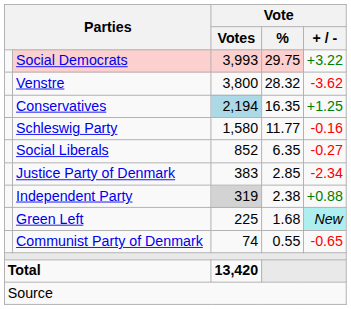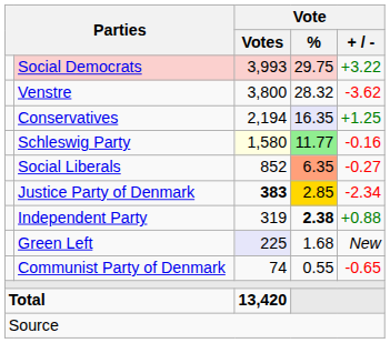Conservatives | Vote / Votes: lightblue background -> no background
Conservatives | Vote / %: no background -> lavender background
Schleswig Party | Vote / Votes: no background -> lightyellow background
Schleswig Party | Vote / %: no background -> lightgreen background
Social Liberals | Vote / %: no background -> lightsalmon background
Justice Party of Denmark | Vote / Votes: normal -> bold
Justice Party of Denmark | Vote / %: no background -> gold background
Independent Party | Vote / Votes: lightgrey background -> no background
Independent Party | Vote / %: normal -> bold
Green Left | Vote / Votes: no background -> lavender background
Green Left | Vote / + / -: paleturquoise background -> no background
